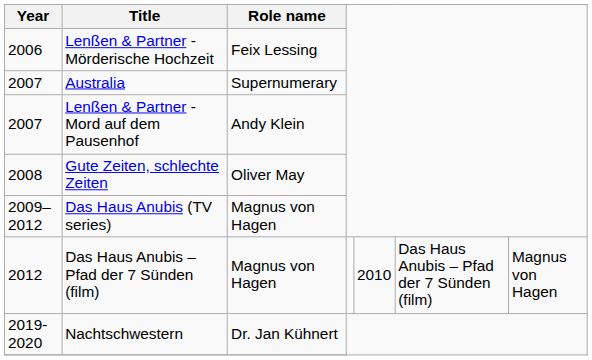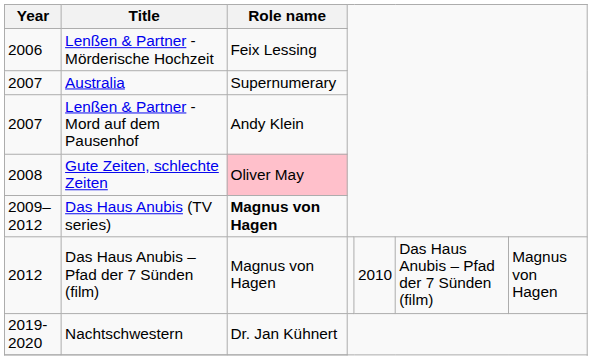Gute Zeiten, schlechte Zeiten | Role name: no background -> pink background
Das Haus Anubis (TV series) | Role name: normal -> bold
